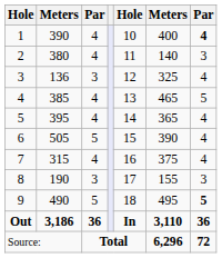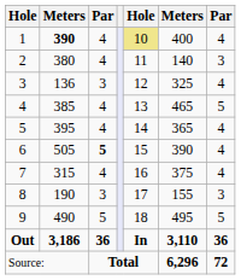1 | column 2: normal -> bold
1 | column 5: no background -> khaki background
1 | column 7: bold -> normal
6 | column 3: normal -> bold
9 | column 7: bold -> normal
